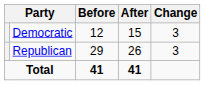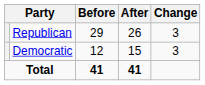rows swapped: Republican <-> Democratic
